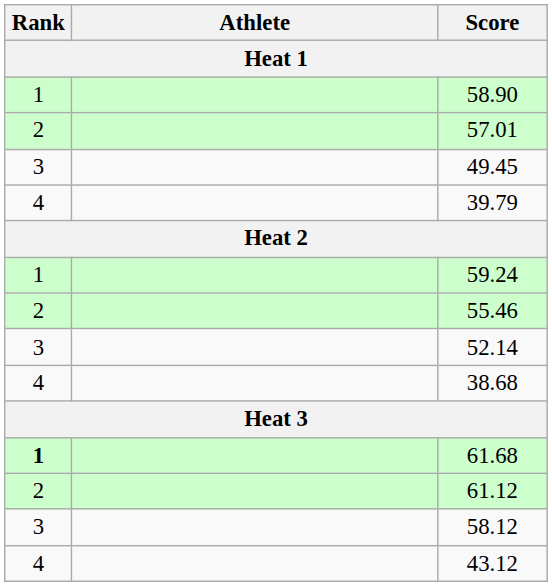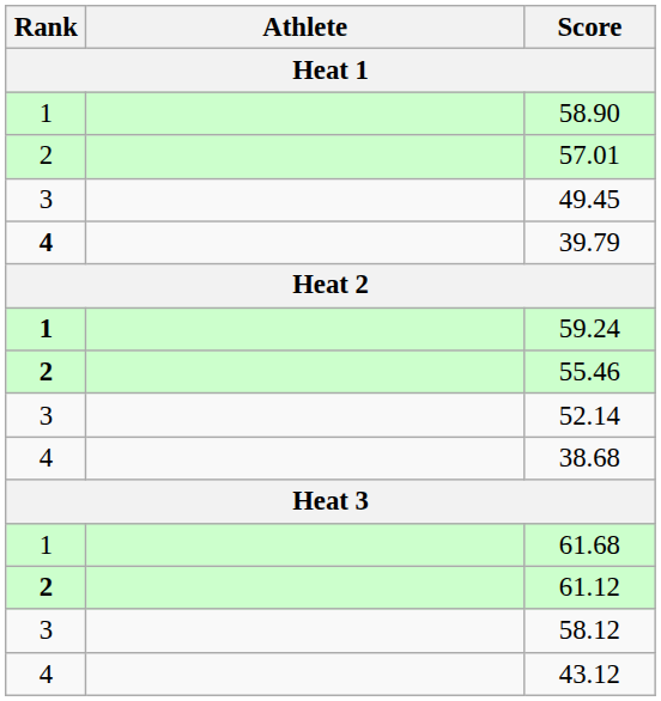39.79 | Rank: normal -> bold
59.24 | Rank: normal -> bold
55.46 | Rank: normal -> bold
61.68 | Rank: bold -> normal
61.12 | Rank: normal -> bold
